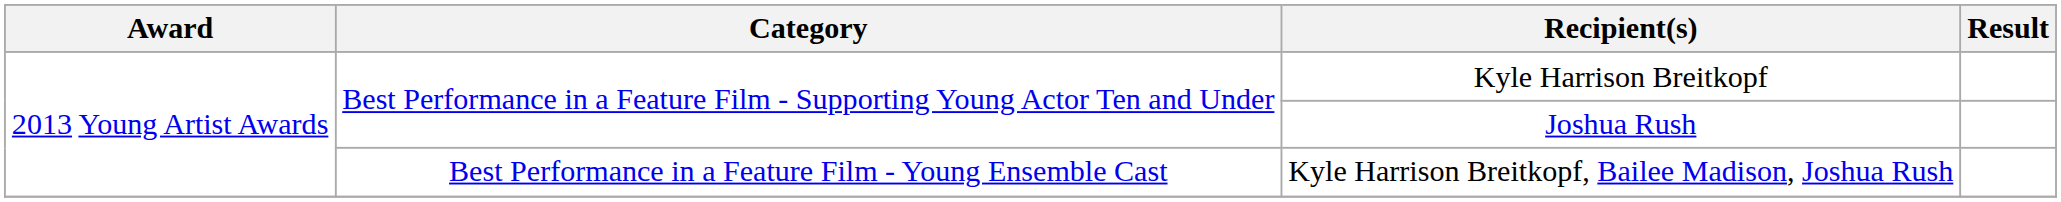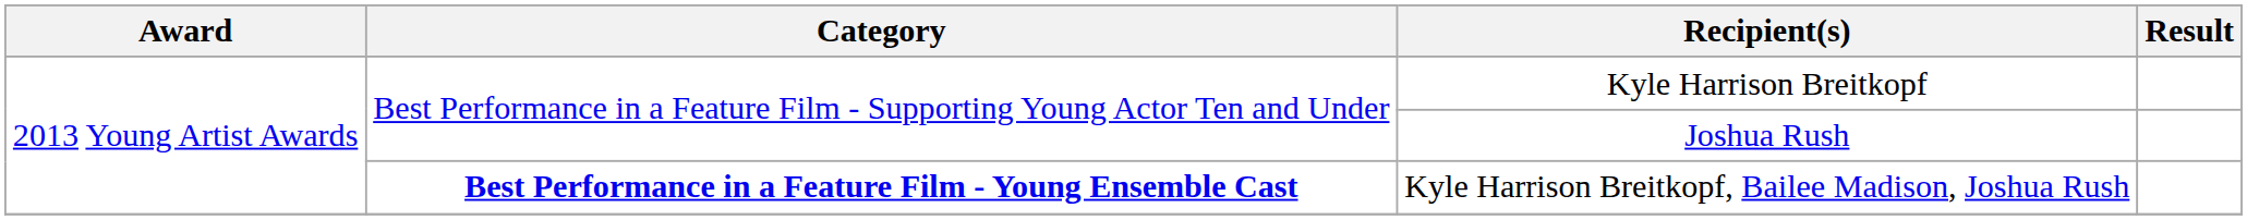Kyle Harrison Breitkopf, Bailee Madison, Joshua Rush | Category: normal -> bold
